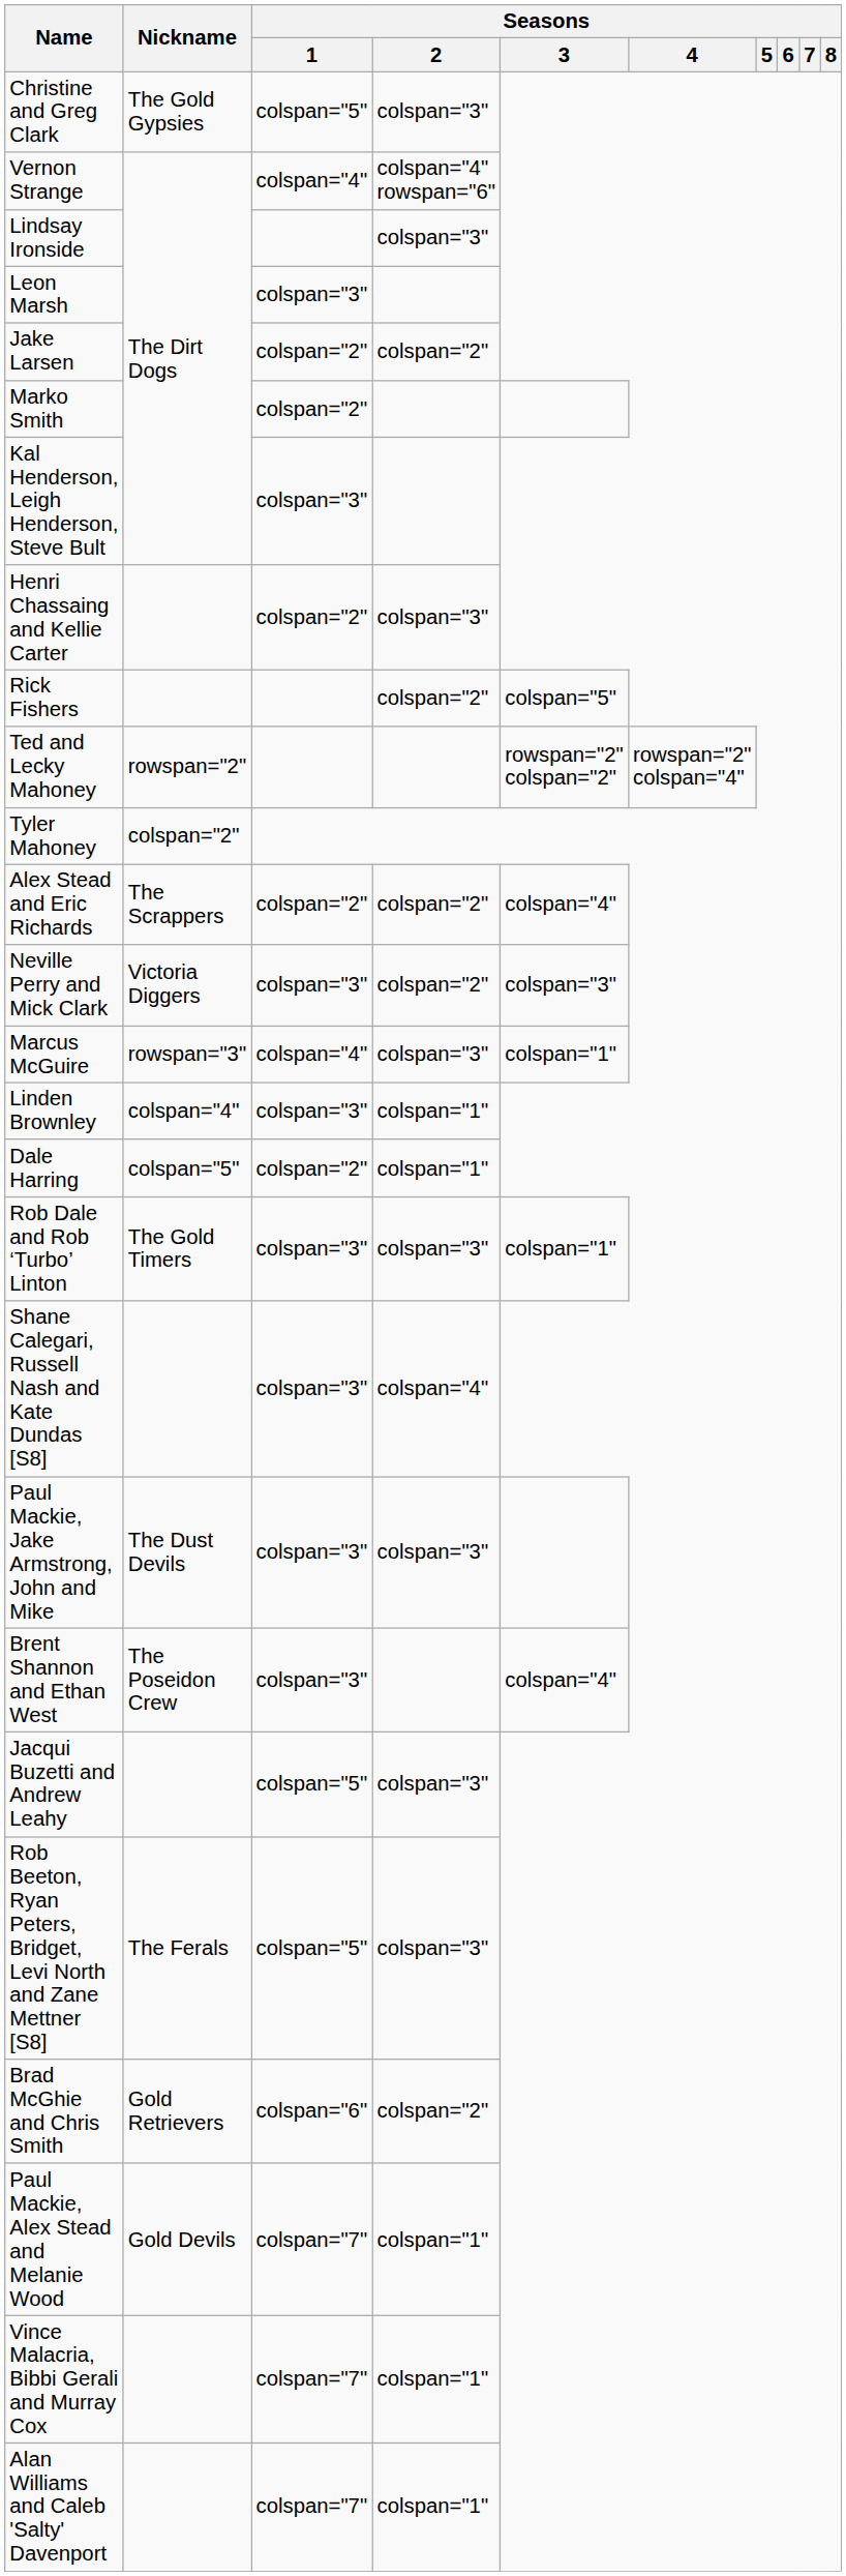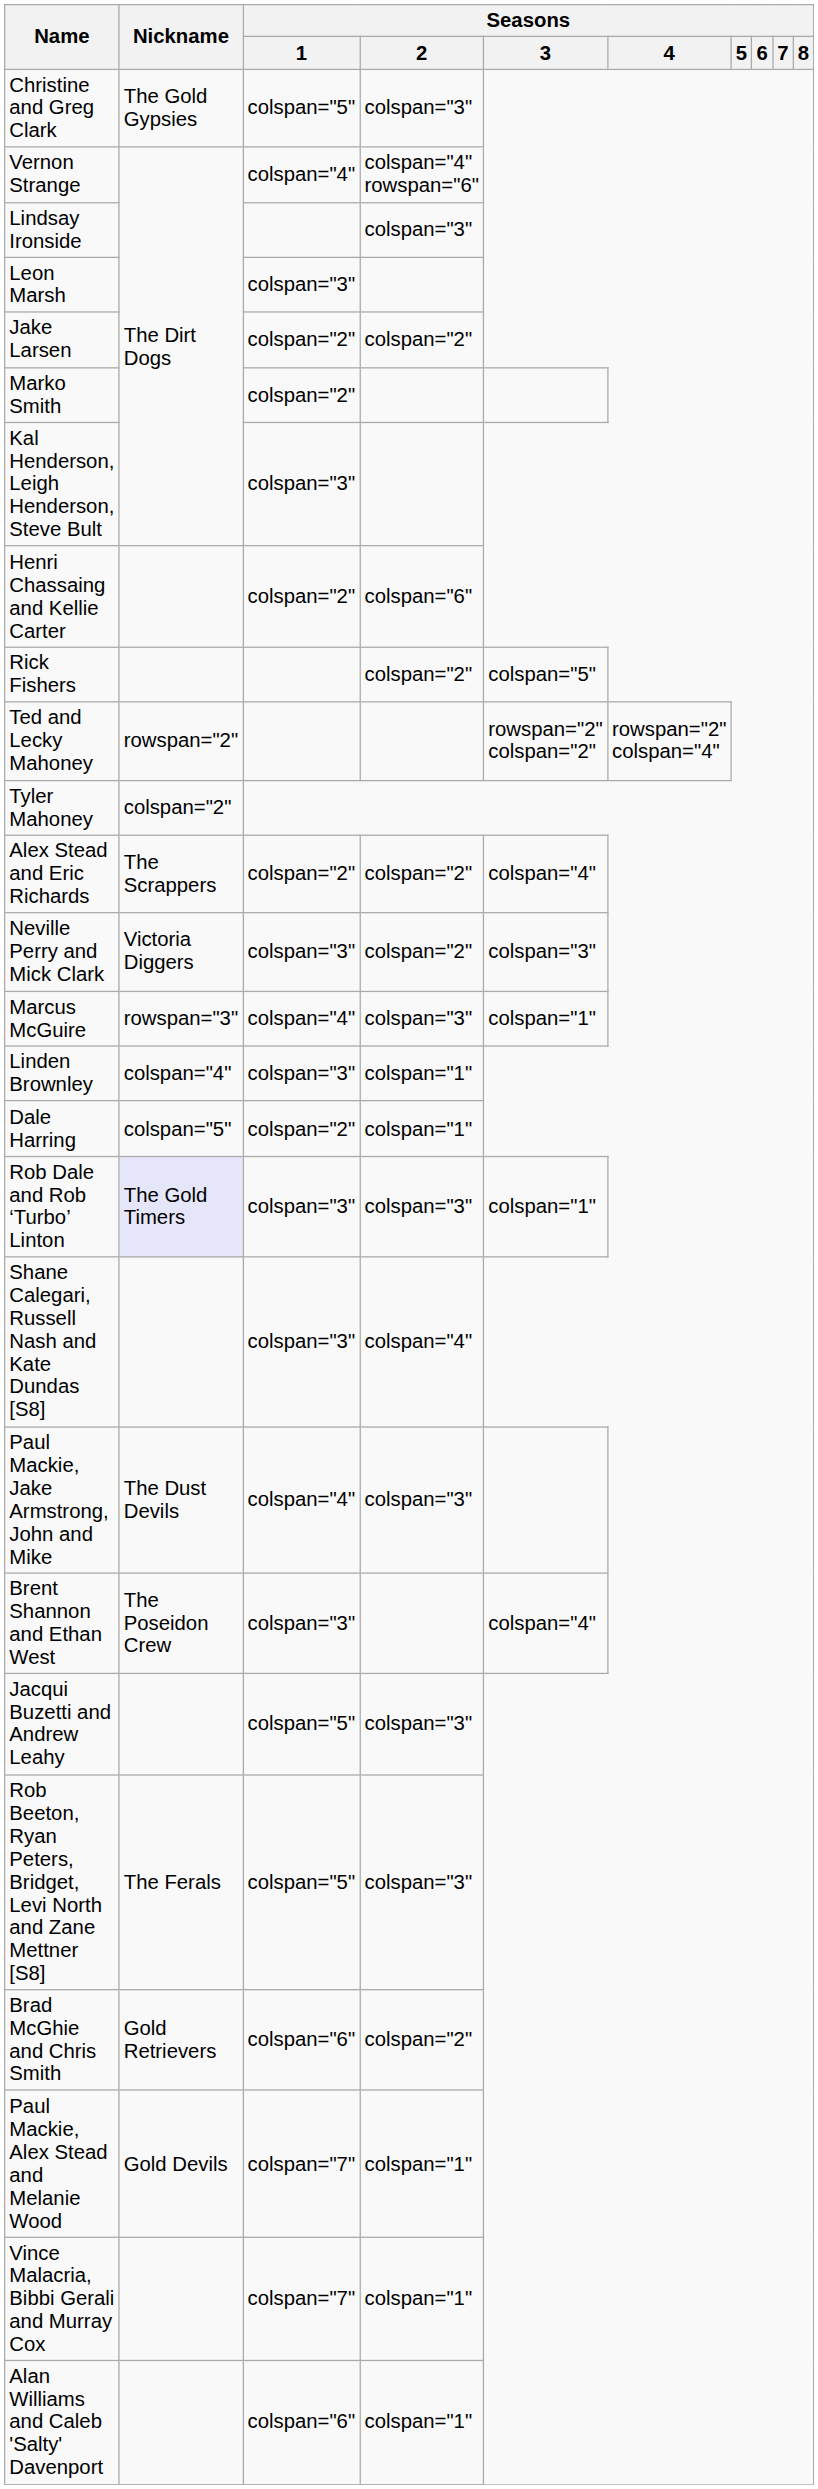Henri Chassaing and Kellie Carter | Seasons / 2: colspan="3" -> colspan="6"
Rob Dale and Rob ‘Turbo’ Linton | Nickname: no background -> lavender background
Paul Mackie, Jake Armstrong, John and Mike | Seasons / 1: colspan="3" -> colspan="4"
Alan Williams and Caleb 'Salty' Davenport | Seasons / 1: colspan="7" -> colspan="6"
